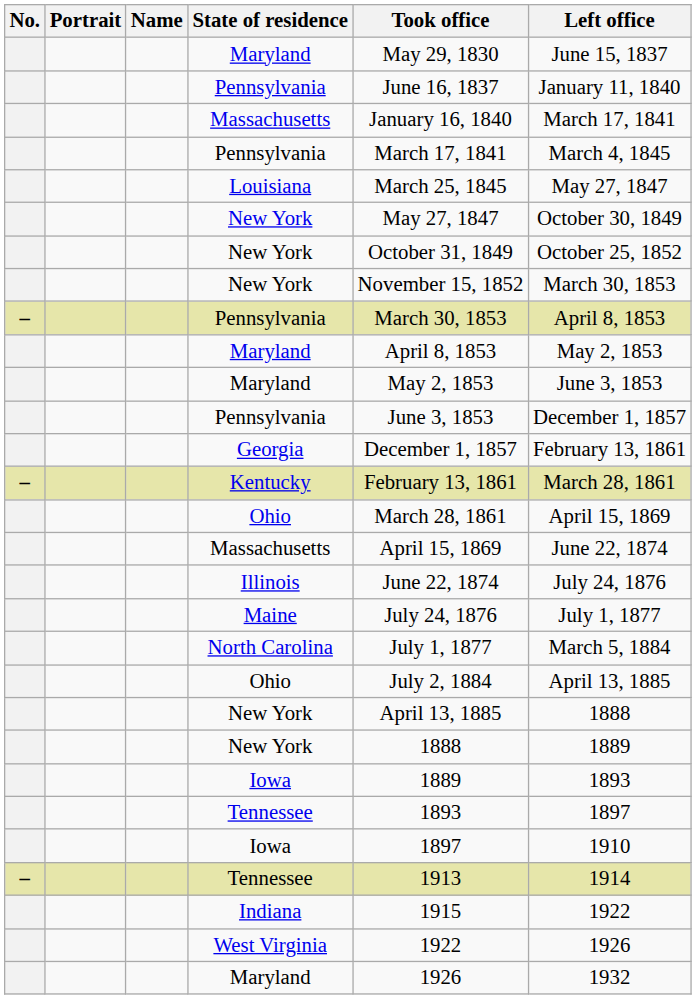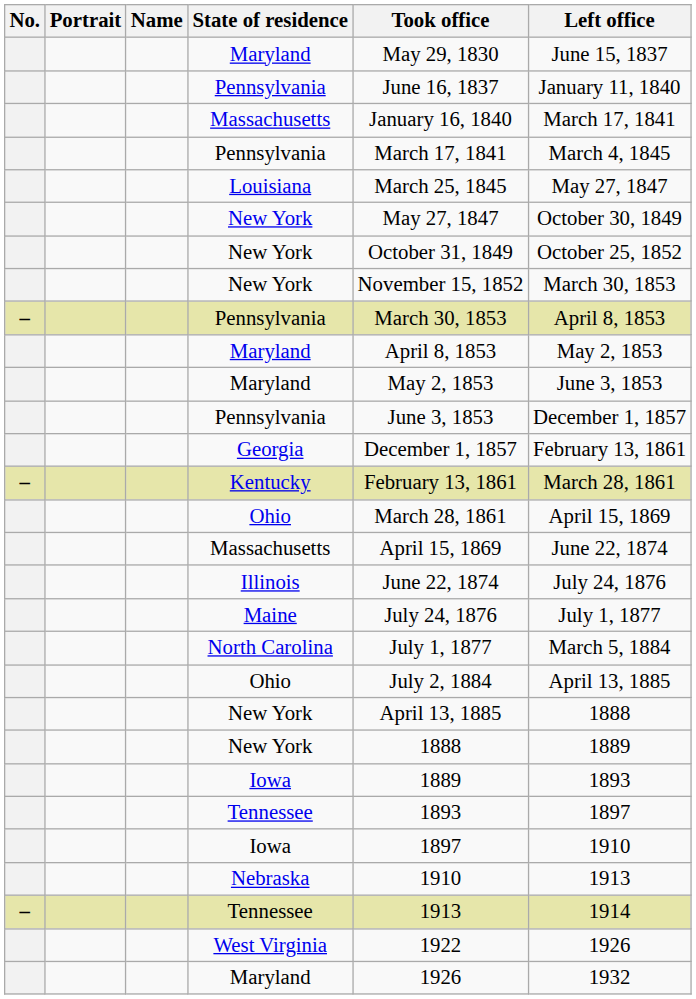+ row: Nebraska | 1910 | 1913
- row: Indiana | 1915 | 1922
